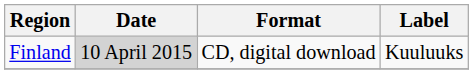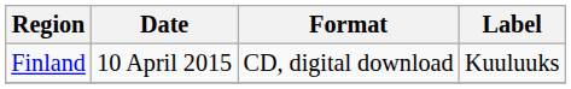Finland | Date: lightgrey background -> no background
